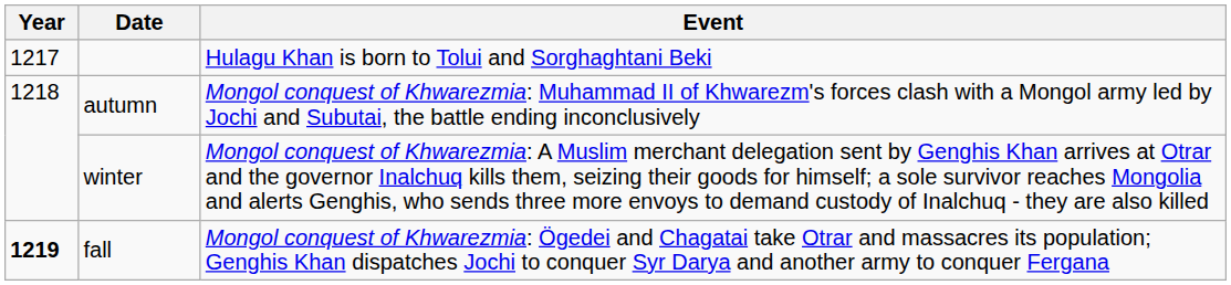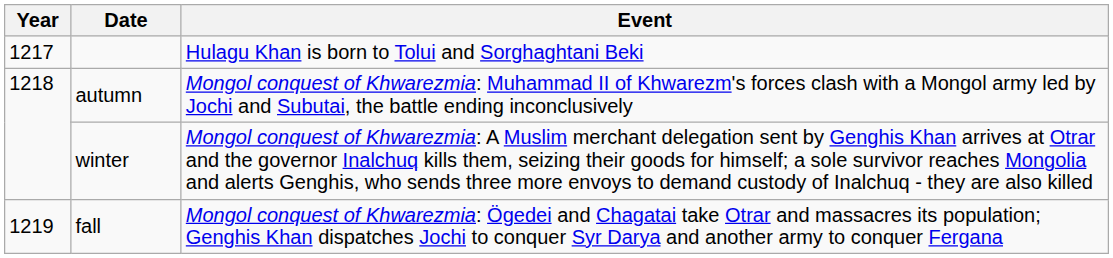fall | Year: bold -> normal
